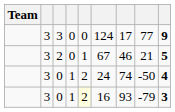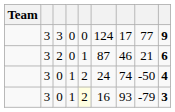row 3 | column 6: 67 -> 87
row 3 | column 9: 5 -> 6
